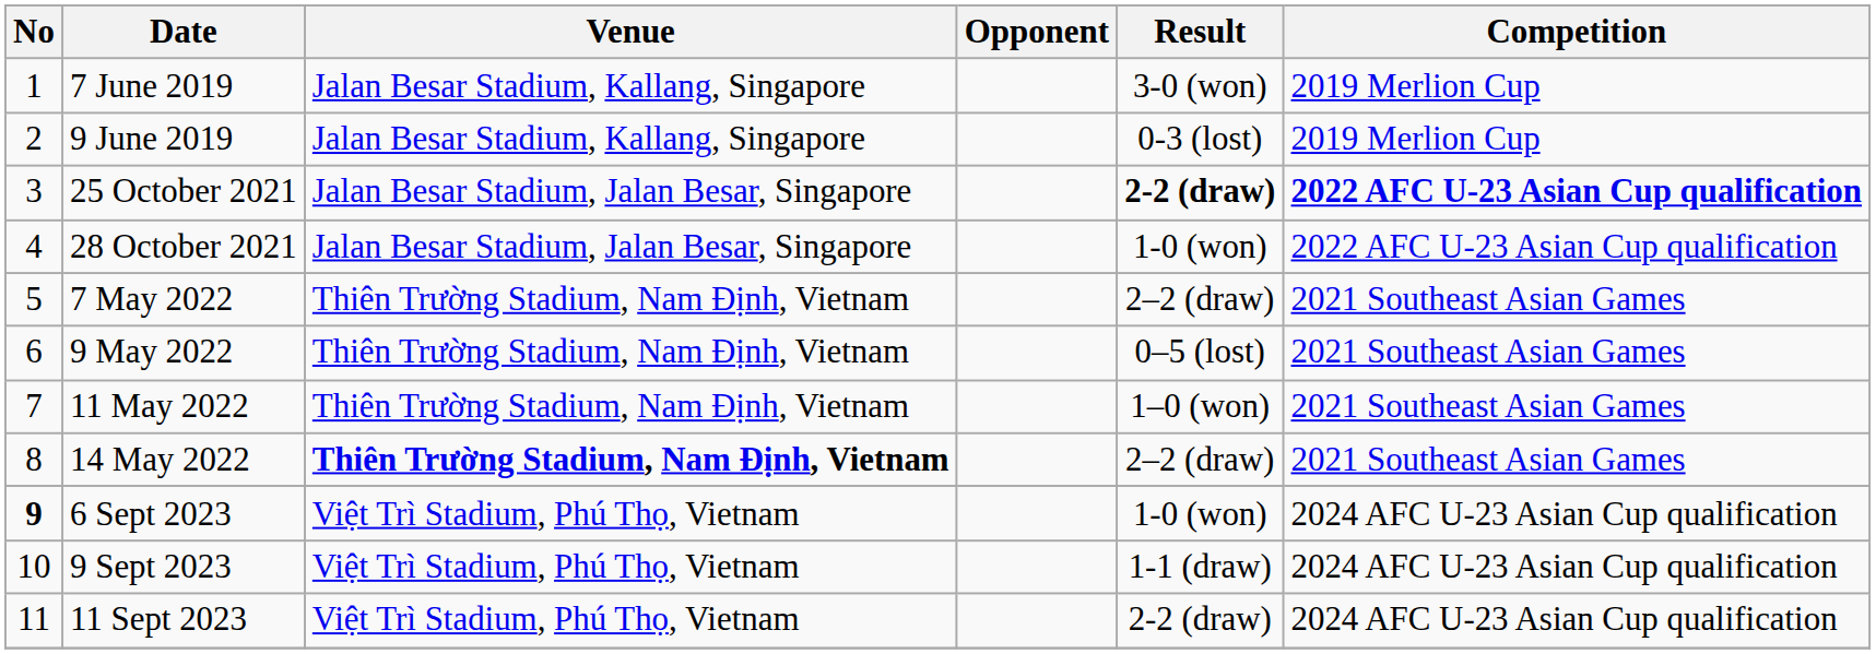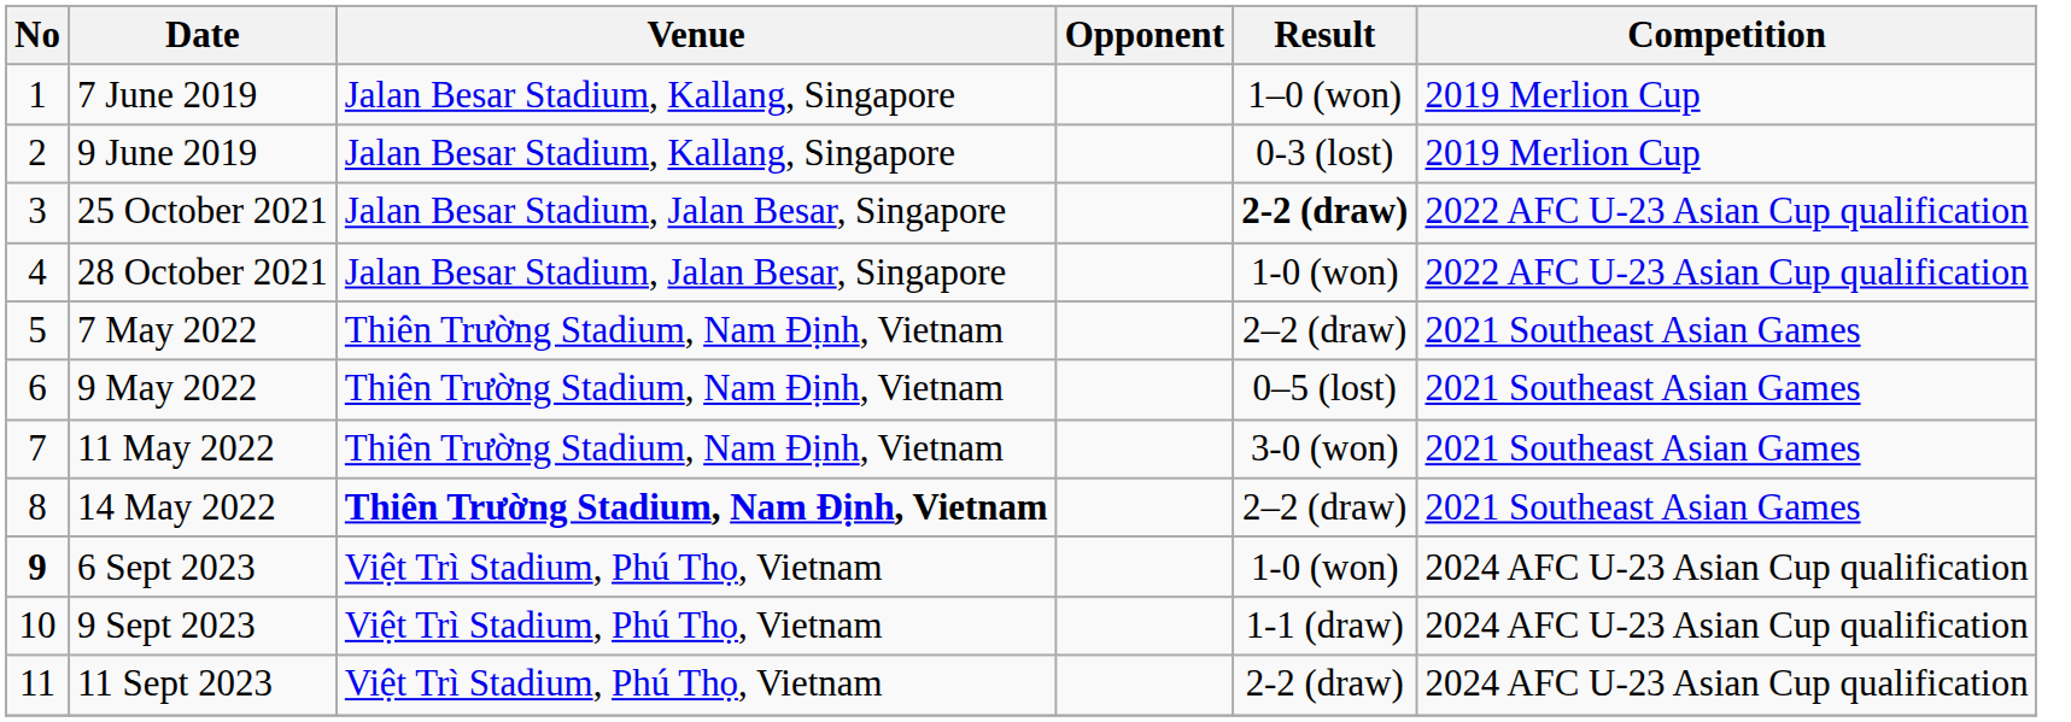7 June 2019 | Result: 3-0 (won) -> 1–0 (won)
25 October 2021 | Competition: bold -> normal
11 May 2022 | Result: 1–0 (won) -> 3-0 (won)
